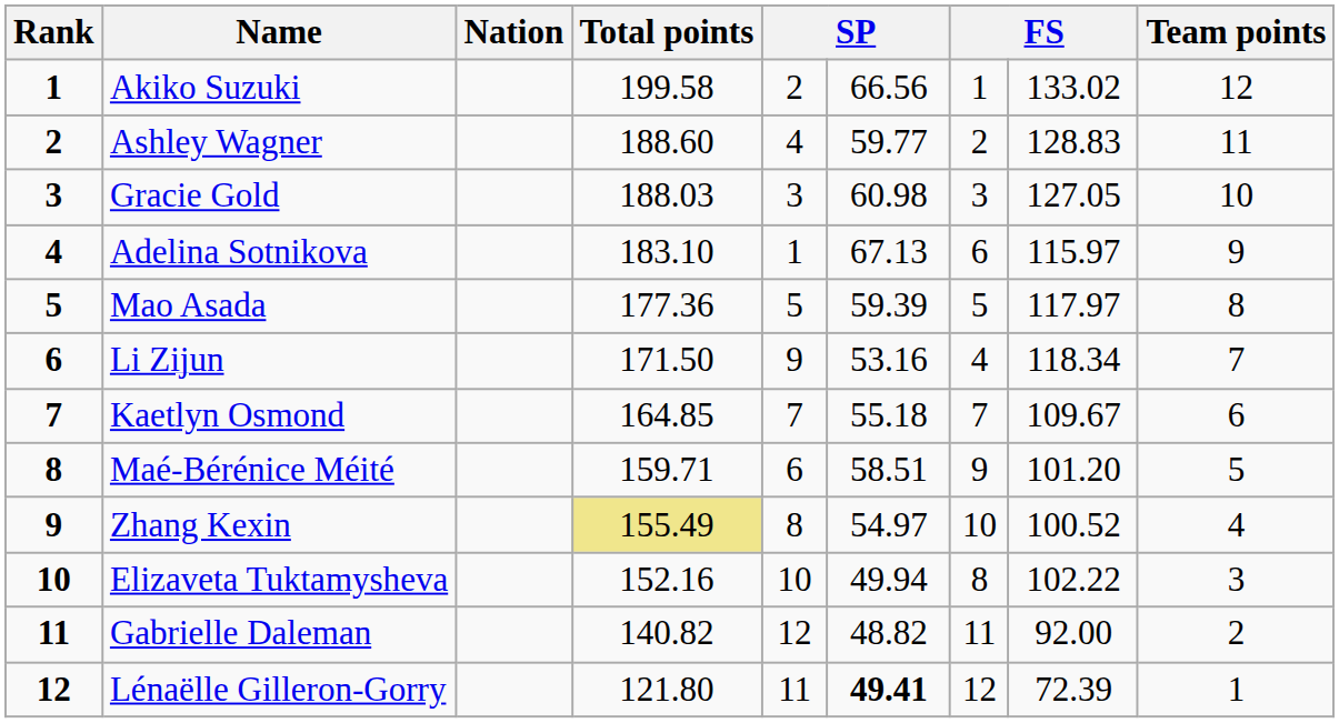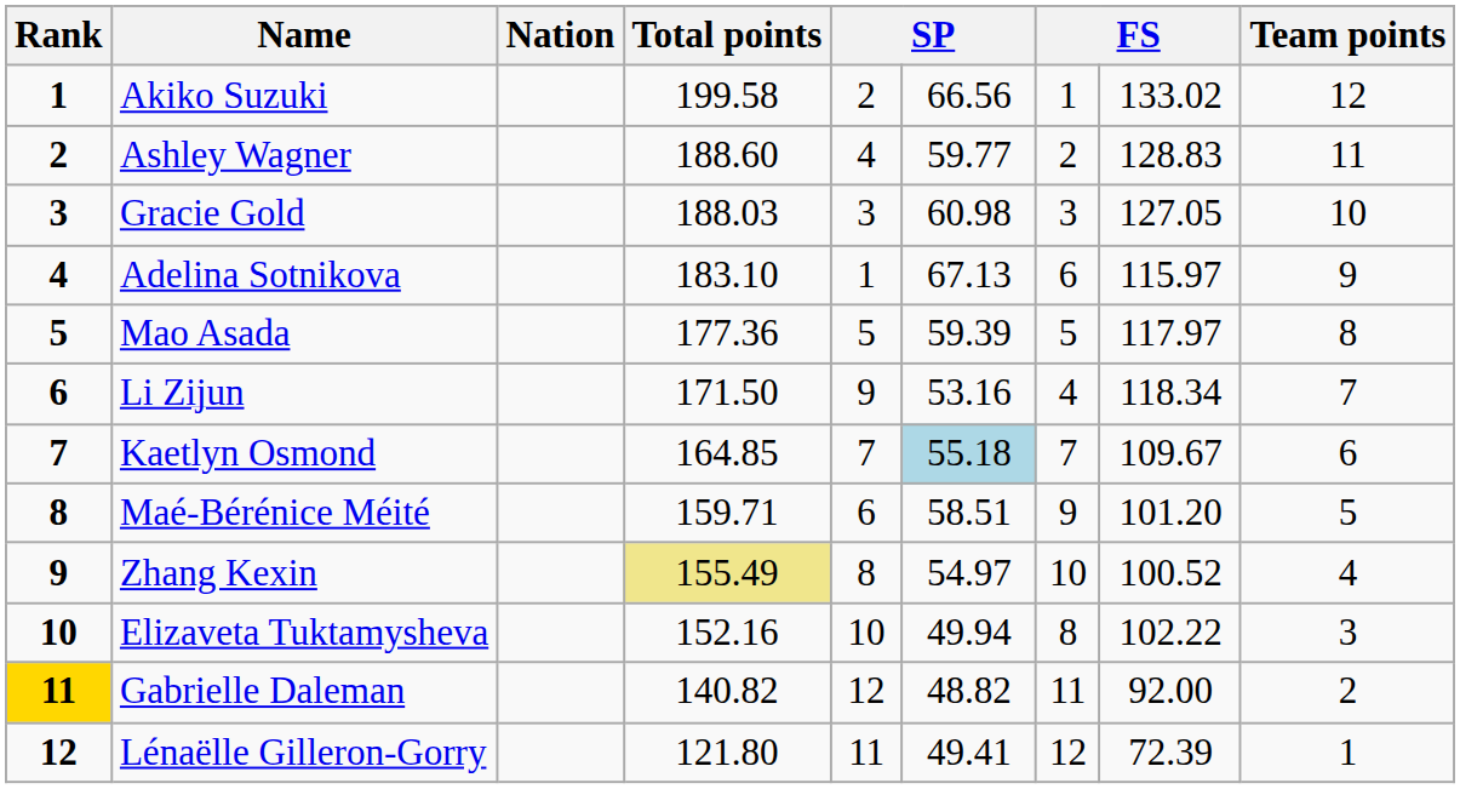Kaetlyn Osmond | column 6: no background -> lightblue background
Gabrielle Daleman | Rank: no background -> gold background
Lénaëlle Gilleron-Gorry | column 6: bold -> normal
